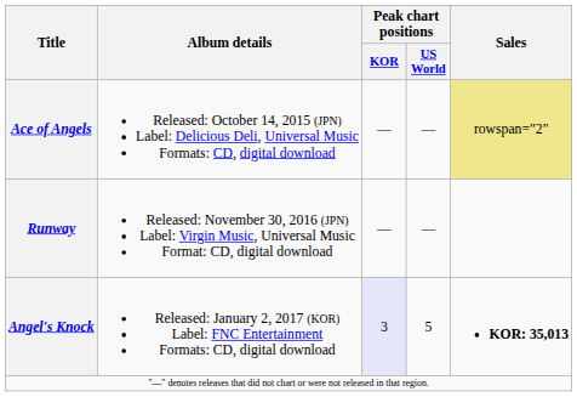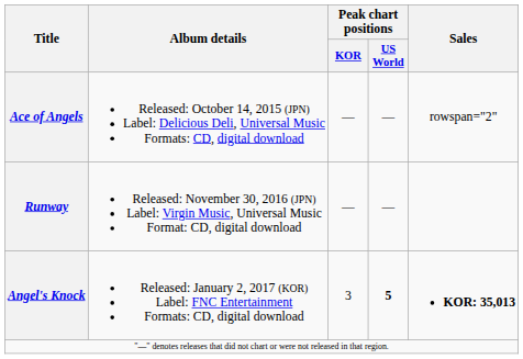Ace of Angels | Sales: khaki background -> no background
Angel's Knock | Peak chart positions / KOR: lavender background -> no background
Angel's Knock | Peak chart positions / US World: normal -> bold
